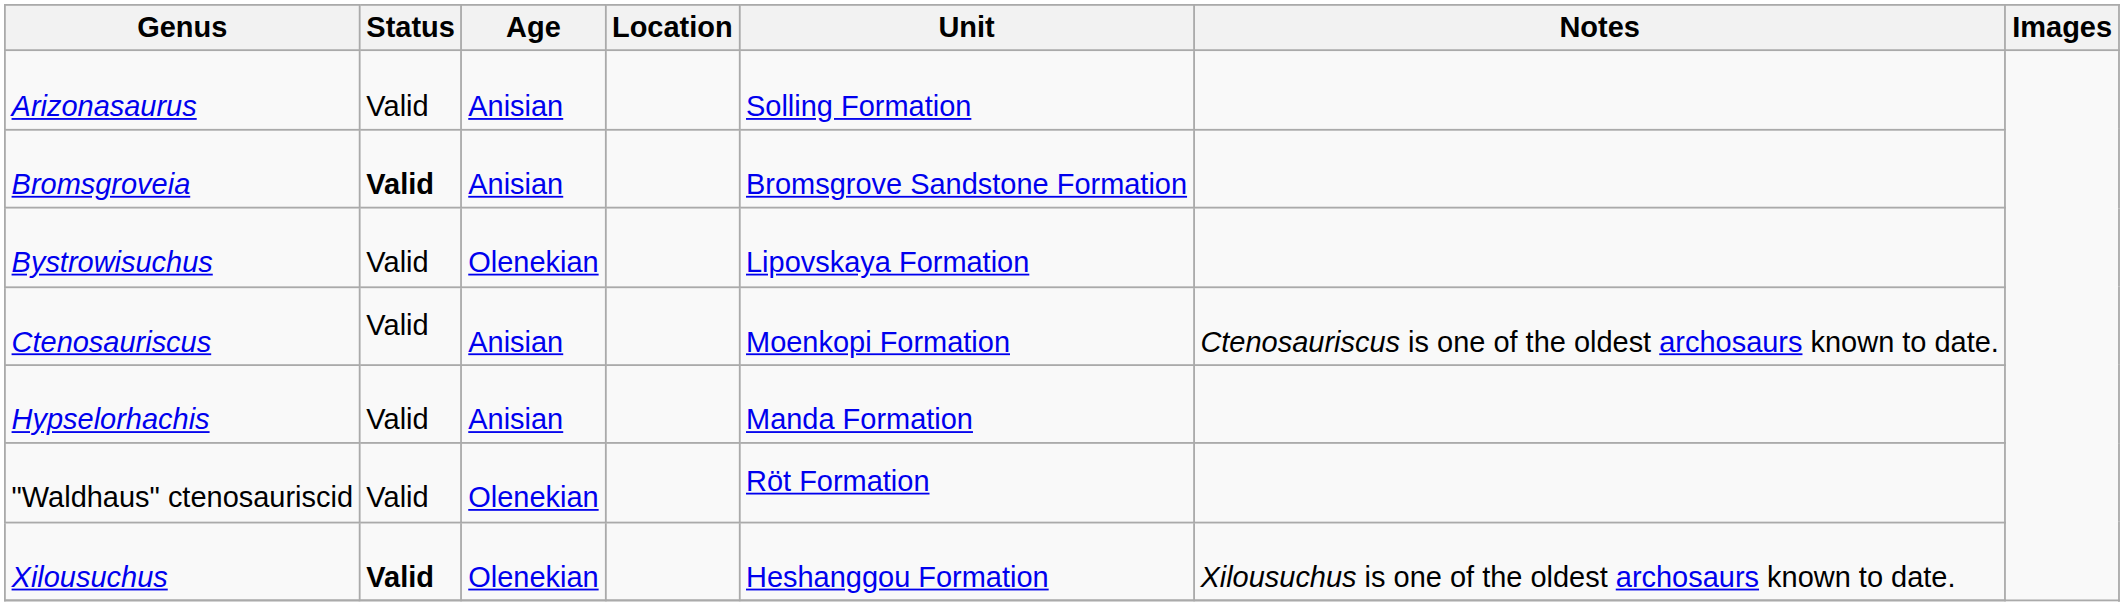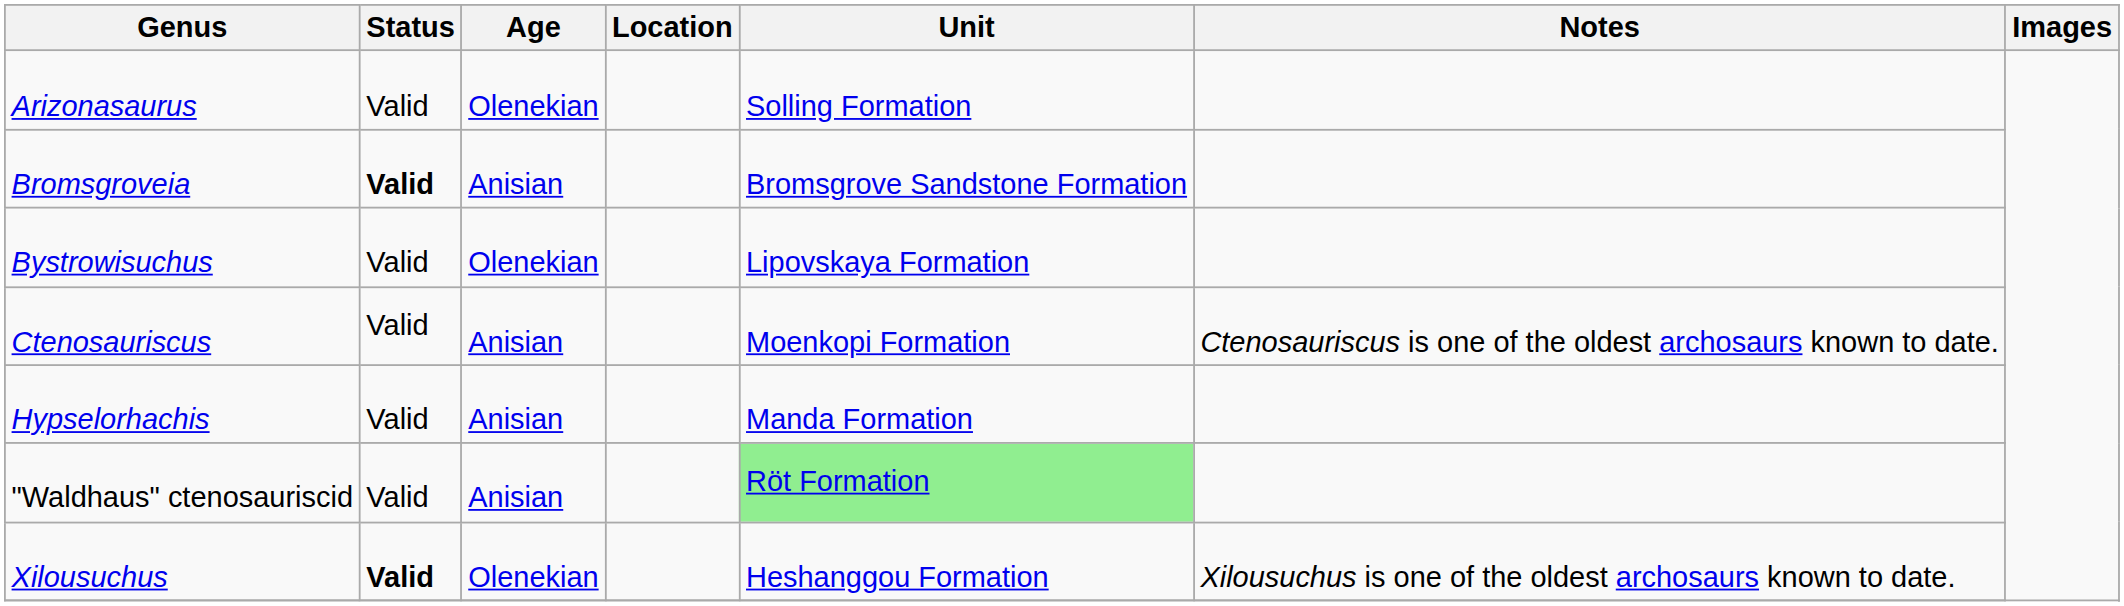Arizonasaurus | Age: Anisian -> Olenekian
"Waldhaus" ctenosauriscid | Age: Olenekian -> Anisian
"Waldhaus" ctenosauriscid | Unit: no background -> lightgreen background
